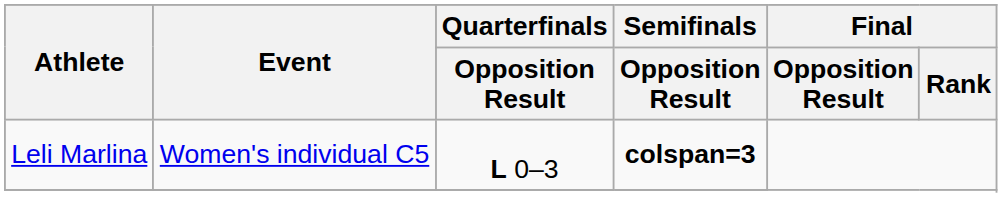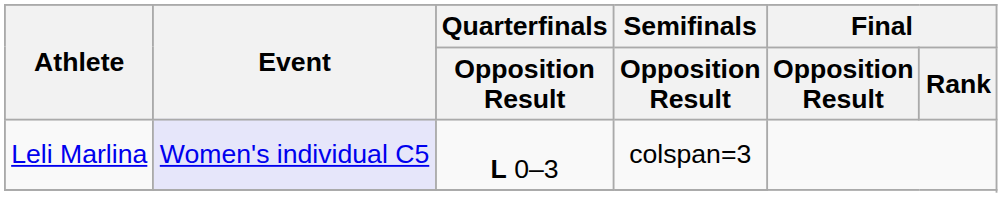Leli Marlina | Event: no background -> lavender background
Leli Marlina | Semifinals / Opposition Result: bold -> normal
